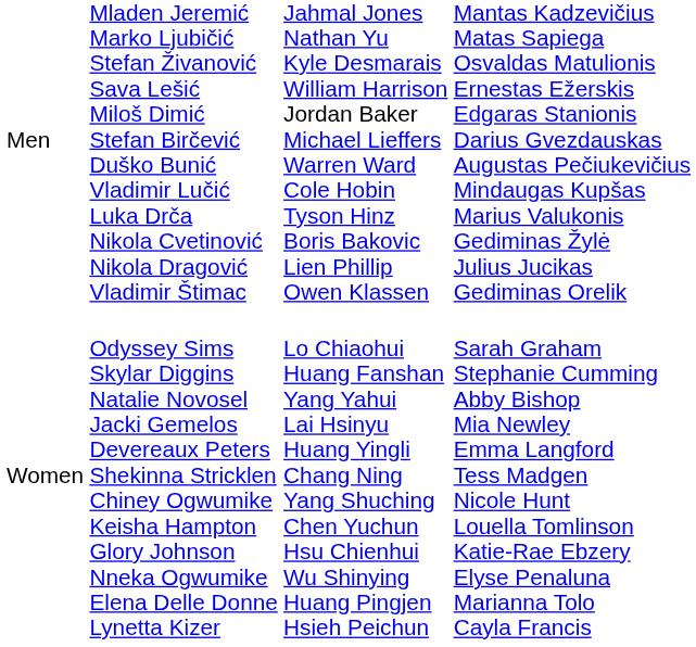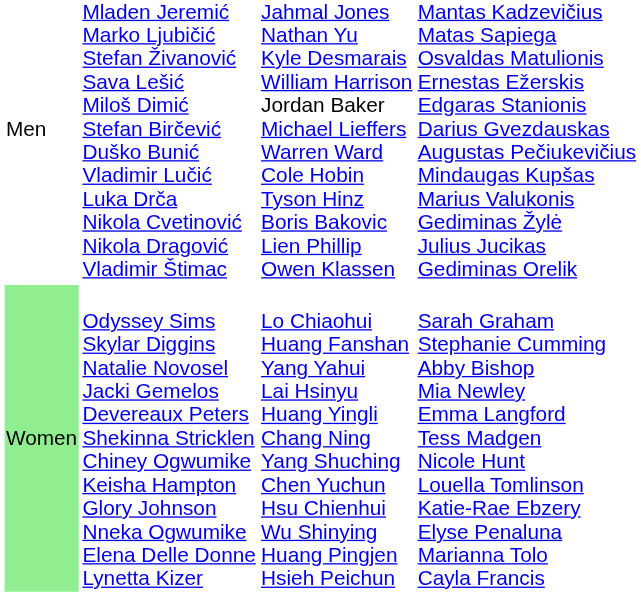Women | column 1: no background -> lightgreen background
